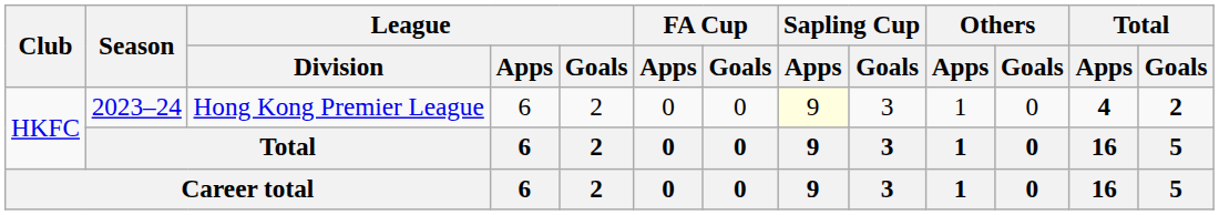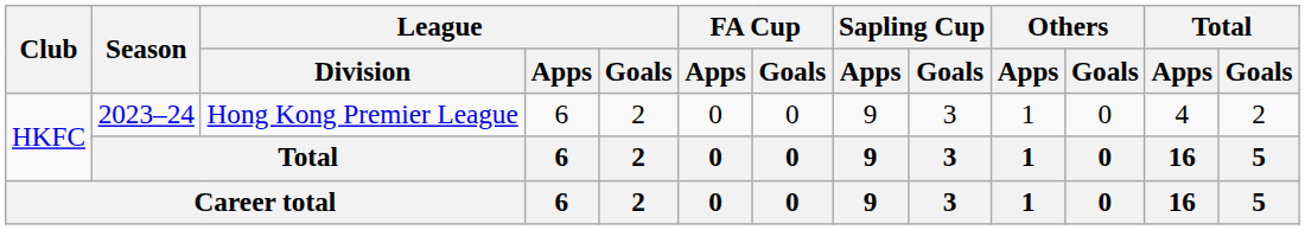HKFC / Hong Kong Premier League | Sapling Cup / Apps: lightyellow background -> no background
HKFC / Hong Kong Premier League | Total / Apps: bold -> normal
HKFC / Hong Kong Premier League | Total / Goals: bold -> normal
